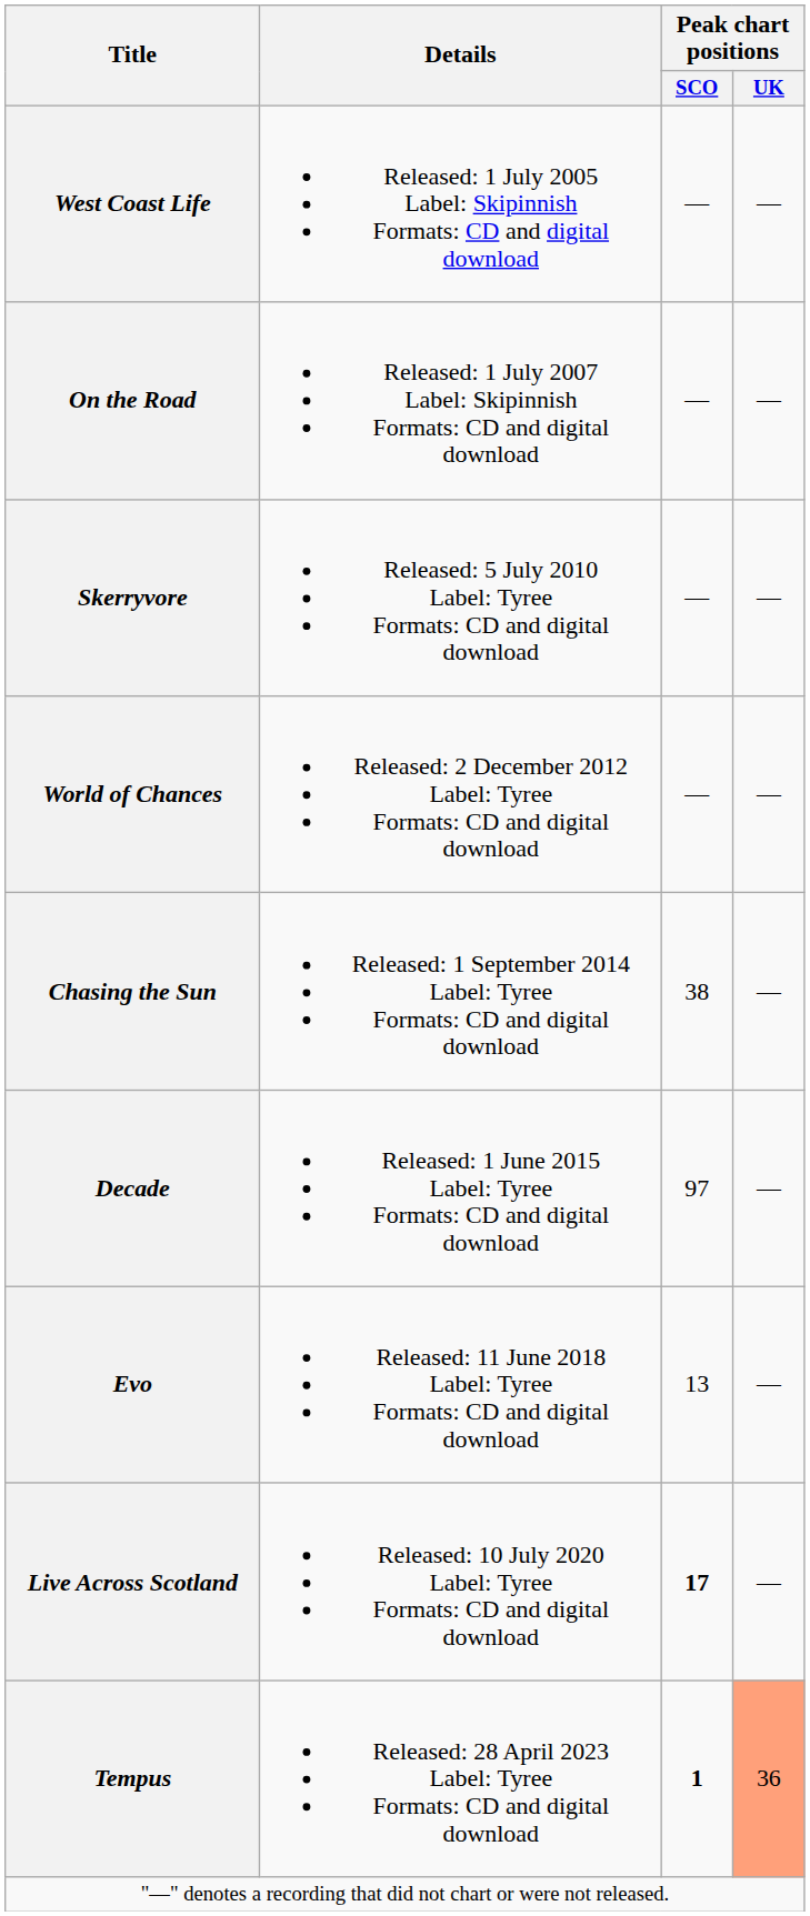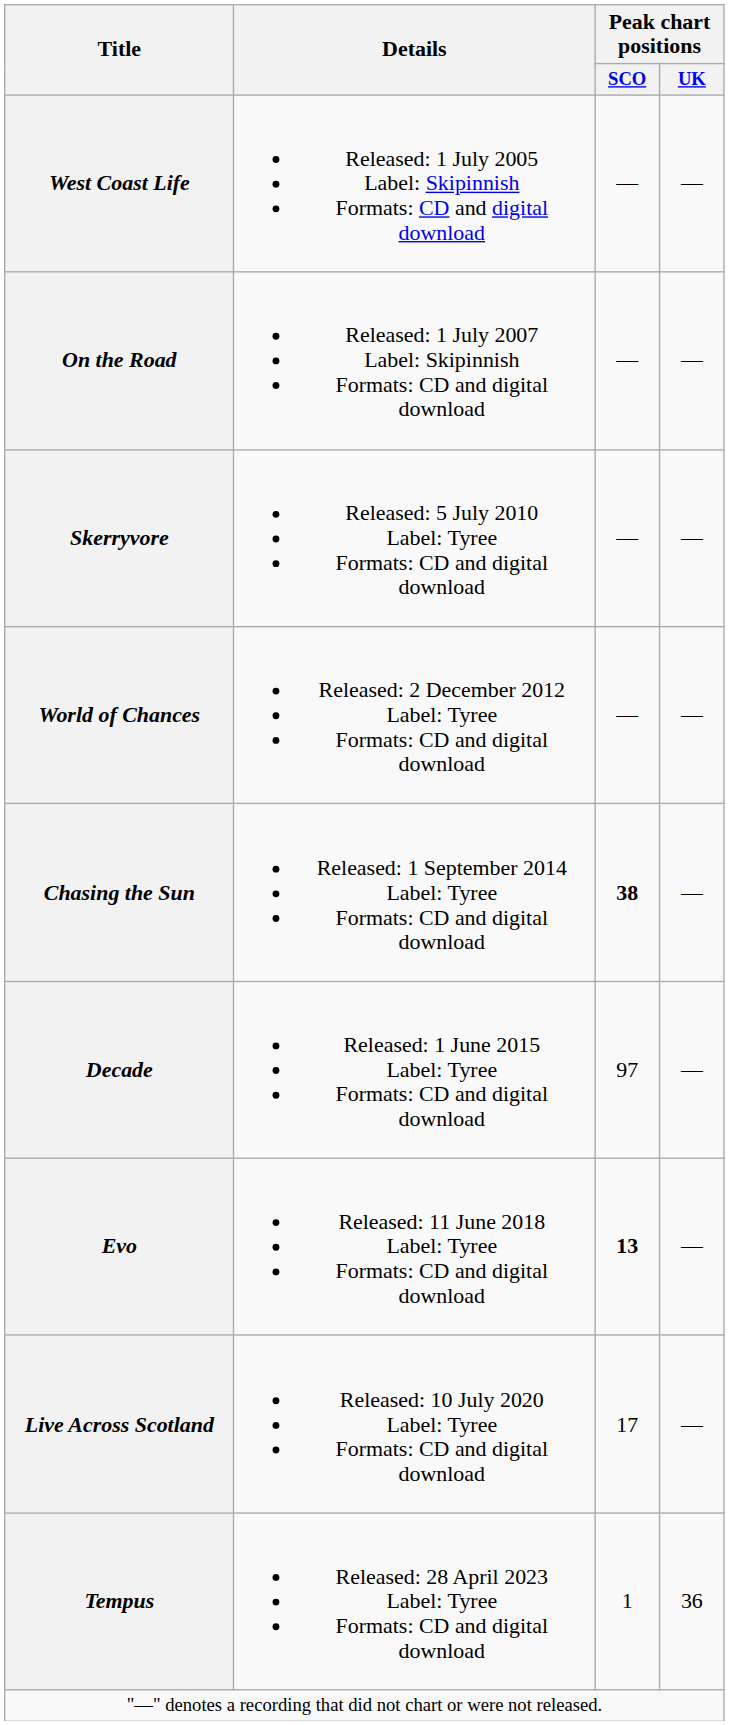Chasing the Sun | Peak chart positions / SCO: normal -> bold
Evo | Peak chart positions / SCO: normal -> bold
Live Across Scotland | Peak chart positions / SCO: bold -> normal
Tempus | Peak chart positions / SCO: bold -> normal
Tempus | Peak chart positions / UK: lightsalmon background -> no background
